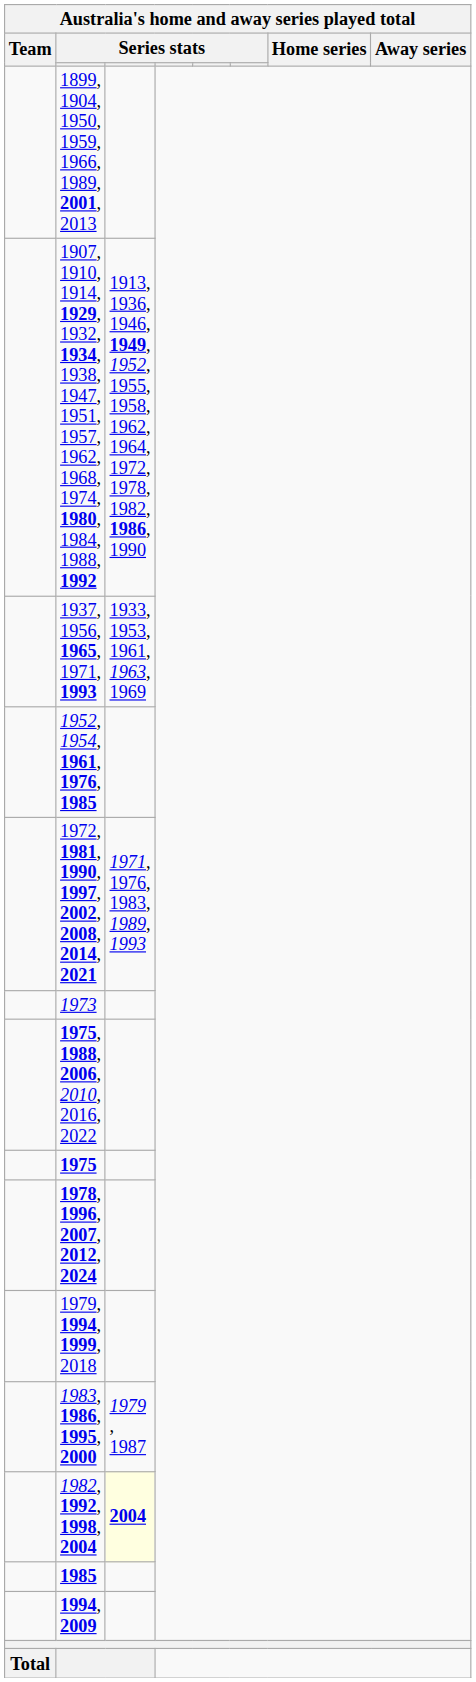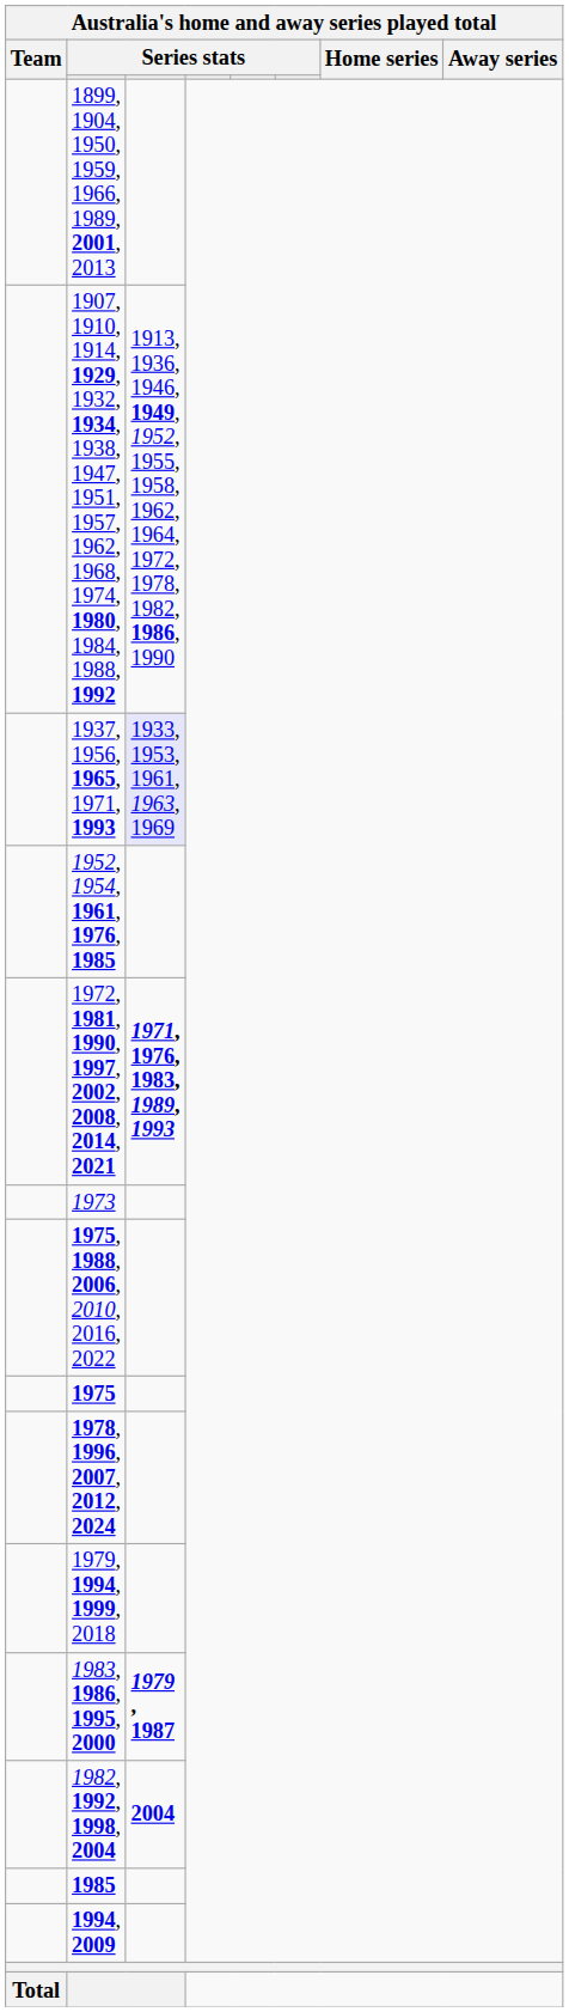1937, 1956, 1965, 1971, 1993 | column 3: no background -> lavender background
1972, 1981, 1990, 1997, 2002, 2008, 2014, 2021 | column 3: normal -> bold
1983, 1986, 1995, 2000 | column 3: normal -> bold
1982, 1992, 1998, 2004 | column 3: lightyellow background -> no background
